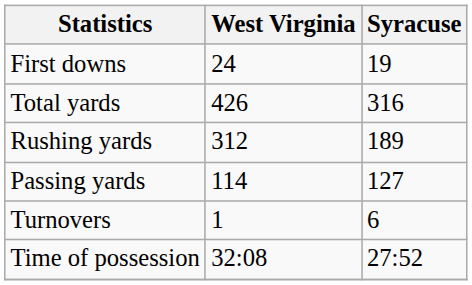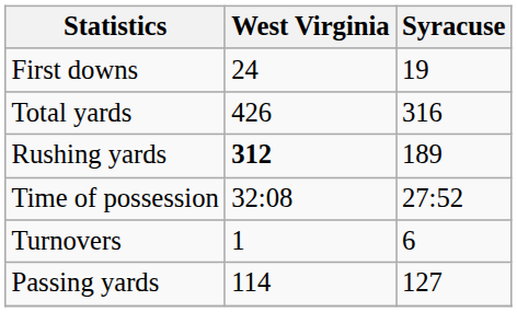Rushing yards | West Virginia: normal -> bold
rows swapped: Passing yards <-> Time of possession
